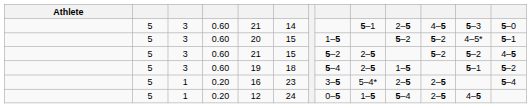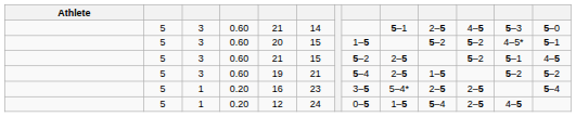row 4 | column 12: 5–2 -> 5–1
row 5 | column 6: 18 -> 21
row 5 | column 12: 5–1 -> 5–2
